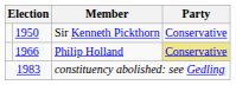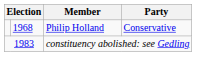- row: 1950 | Sir Kenneth Pickthorn | Conservative
Philip Holland | column 2: 1966 -> 1968
Philip Holland | Party: khaki background -> no background
